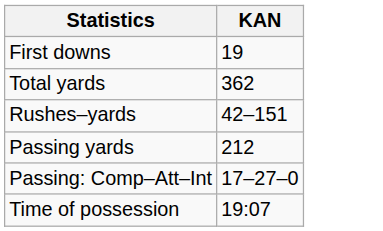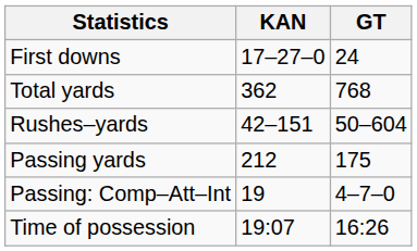+ column: GT | 24 | 768 | 50–604 | 175 | 4–7–0 | 16:26
First downs | KAN: 19 -> 17–27–0
Passing: Comp–Att–Int | KAN: 17–27–0 -> 19
